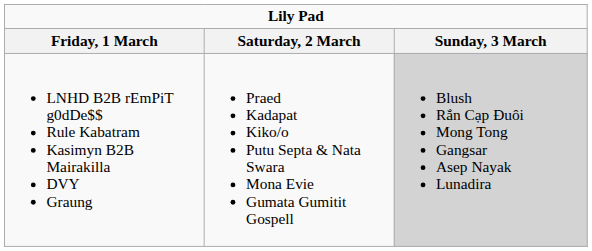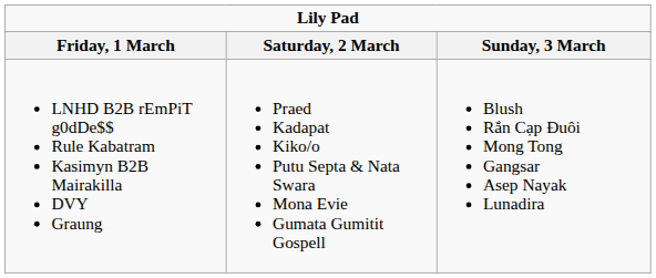row 3 | Sunday, 3 March: lightgrey background -> no background
